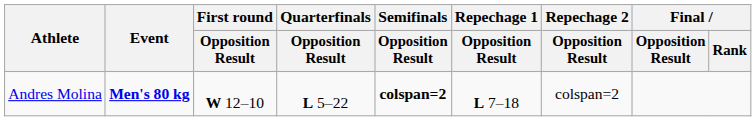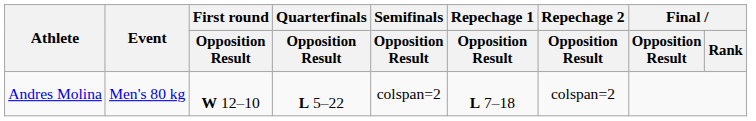Andres Molina | Event: bold -> normal
Andres Molina | Semifinals / Opposition Result: bold -> normal
